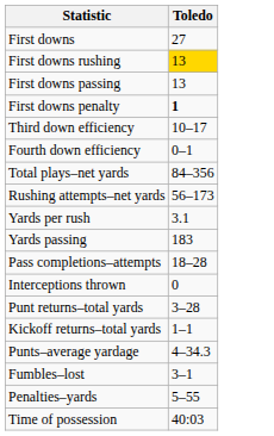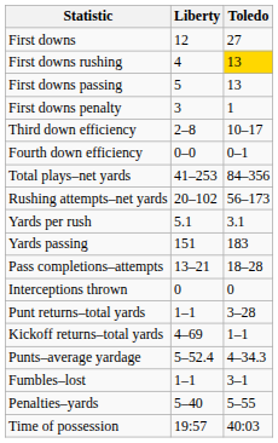+ column: Liberty | 12 | 4 | 5 | 3 | 2–8 | 0–0 | 41–253 | 20–102 | 5.1 | 151 | 13–21 | 0 | 1–1 | 4–69 | 5–52.4 | 1–1 | 5–40 | 19:57
First downs penalty | Toledo: bold -> normal
